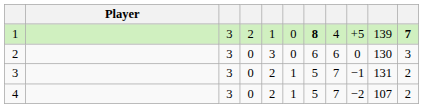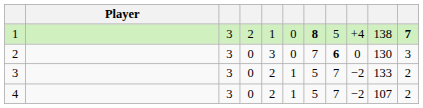row 2 | column 8: 4 -> 5
row 2 | column 9: +5 -> +4
row 2 | column 10: 139 -> 138
row 3 | column 7: 6 -> 7
row 3 | column 8: normal -> bold
row 4 | column 9: −1 -> −2
row 4 | column 10: 131 -> 133
